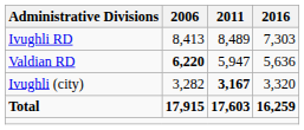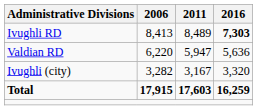Ivughli RD | 2016: normal -> bold
Valdian RD | 2006: bold -> normal
Ivughli (city) | 2011: bold -> normal
